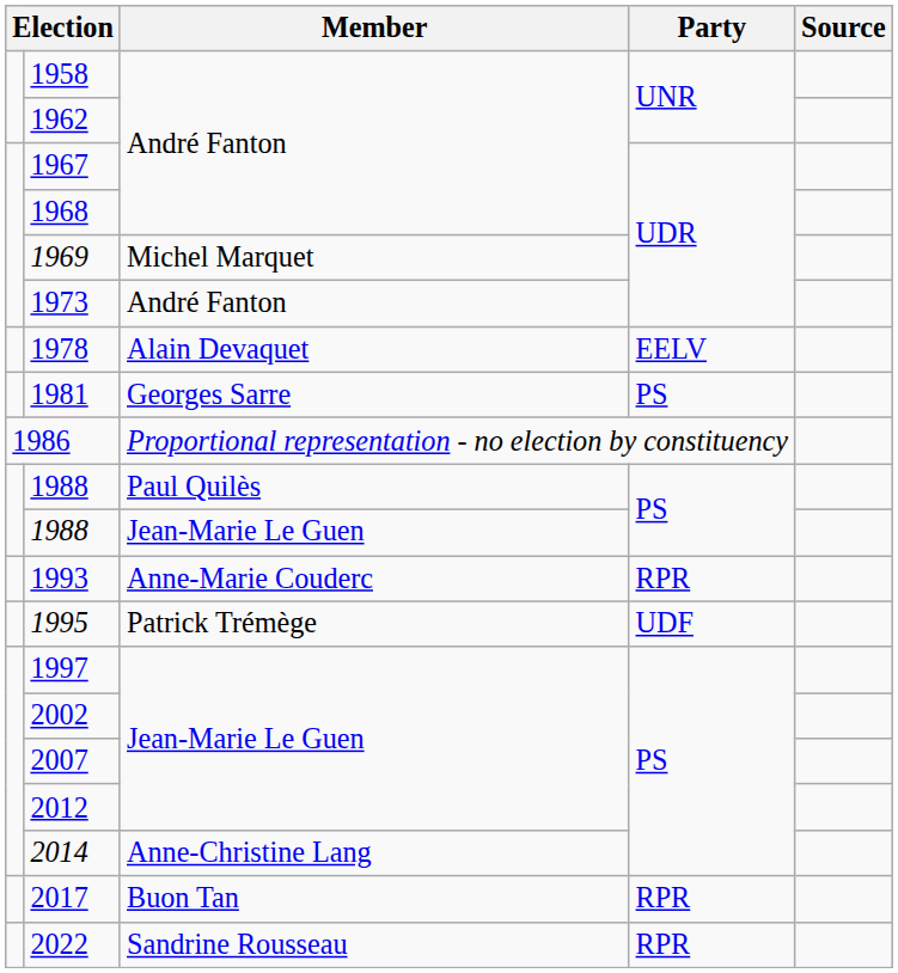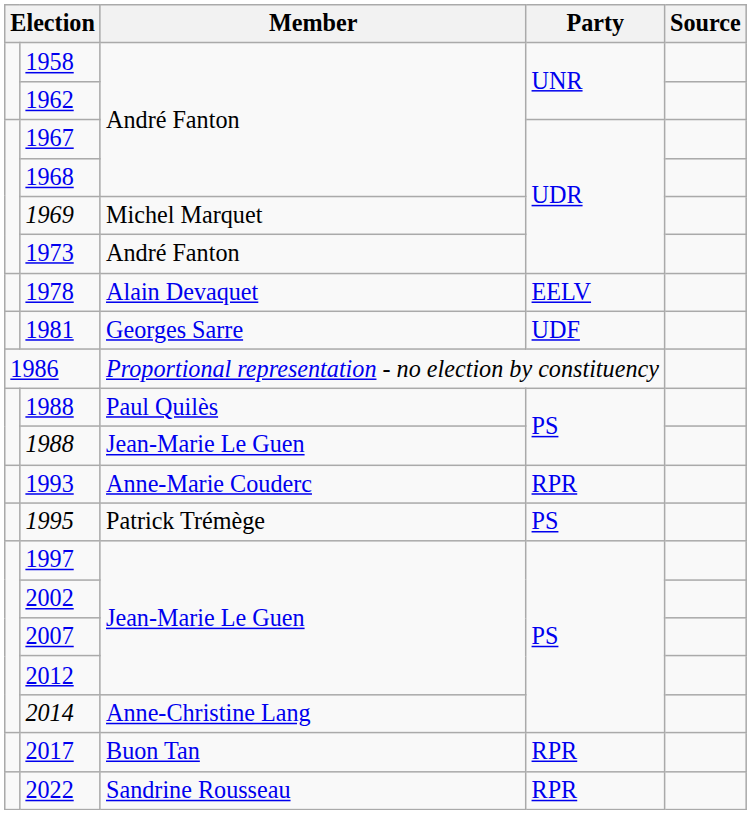1981 | Party: PS -> UDF
1995 | Party: UDF -> PS
